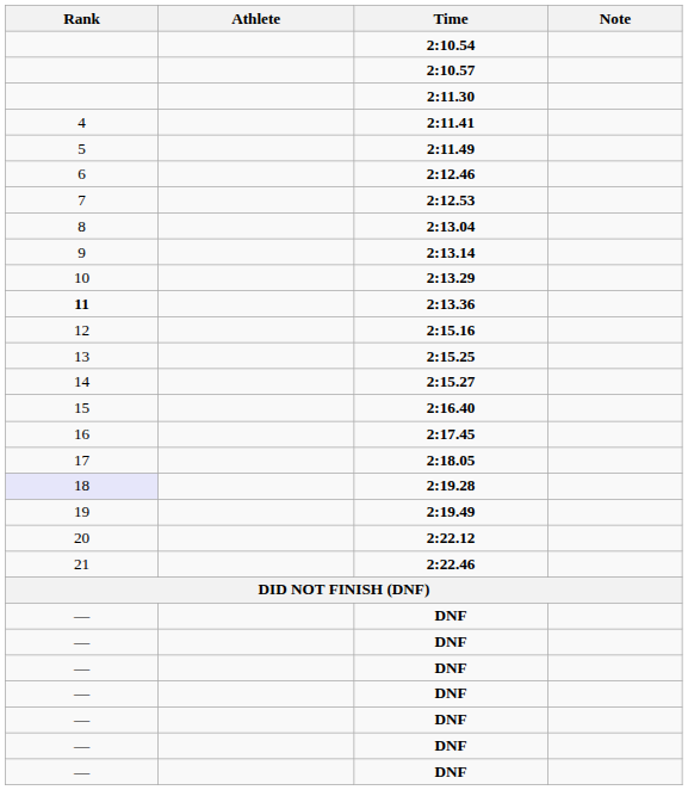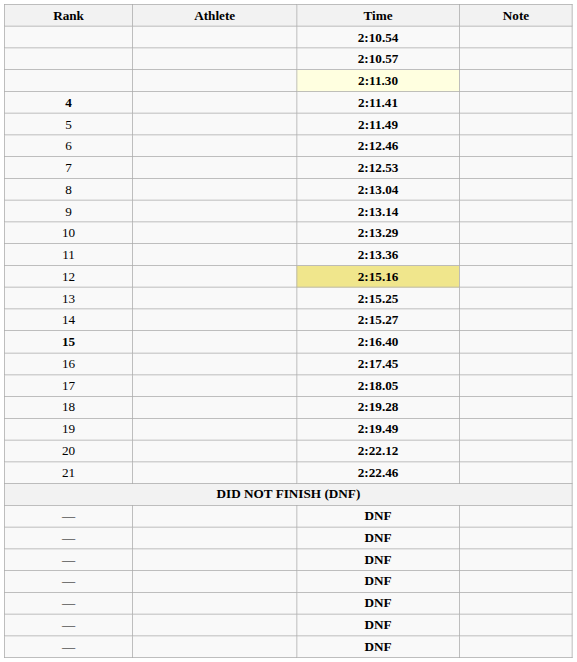2:11.30 | Time: no background -> lightyellow background
2:11.41 | Rank: normal -> bold
2:13.36 | Rank: bold -> normal
2:15.16 | Time: no background -> khaki background
2:16.40 | Rank: normal -> bold
2:19.28 | Rank: lavender background -> no background
